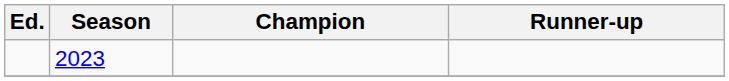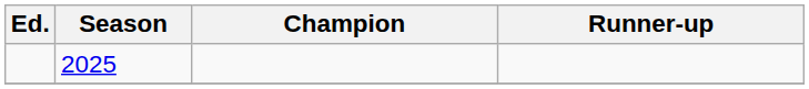row 2 | Season: 2023 -> 2025
